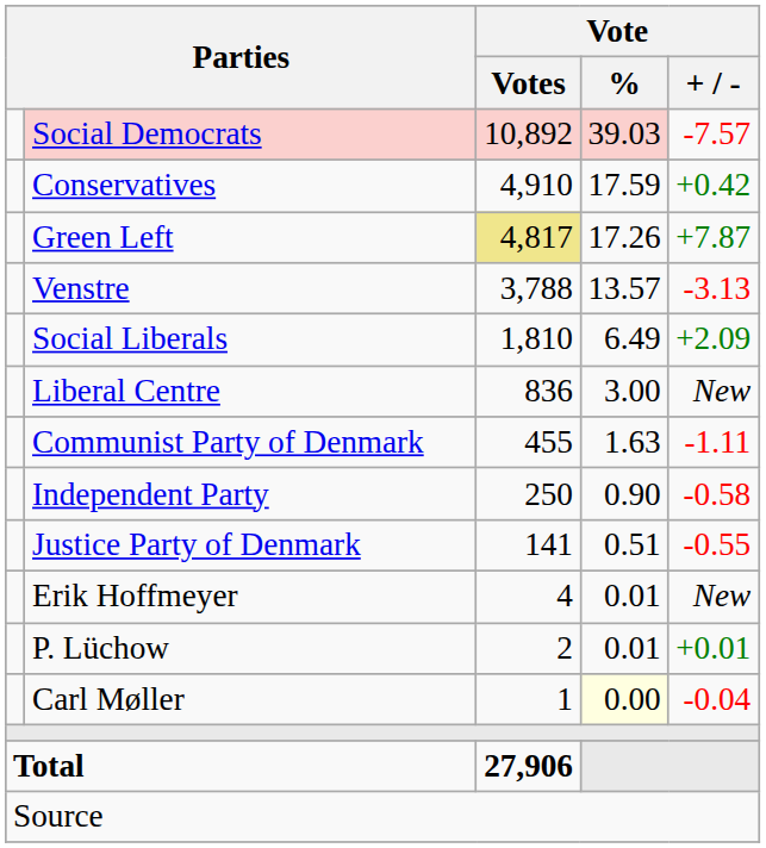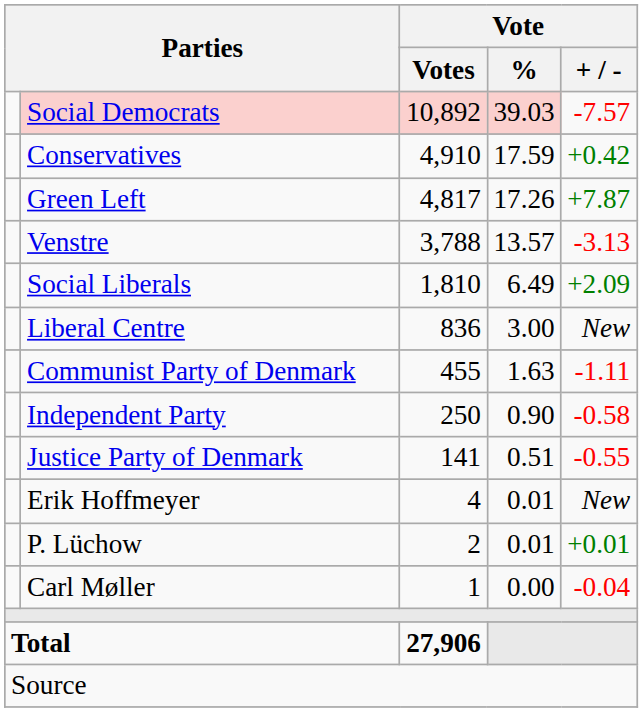Green Left | Vote / Votes: khaki background -> no background
Carl Møller | Vote / %: lightyellow background -> no background
